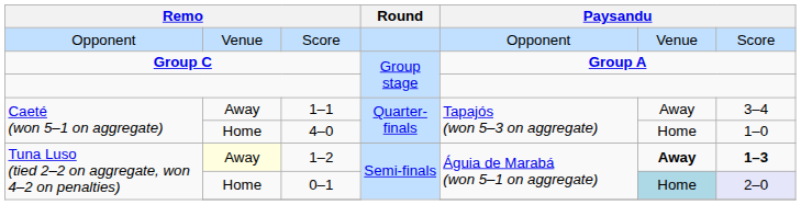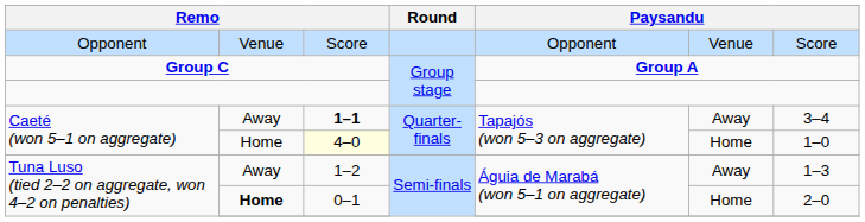1–1 | column 3: normal -> bold
4–0 | column 3: no background -> lightyellow background
1–2 | column 2: lightyellow background -> no background
1–2 | column 6: bold -> normal
1–2 | column 7: bold -> normal
0–1 | column 2: normal -> bold
0–1 | column 6: lightblue background -> no background
0–1 | column 7: lavender background -> no background
